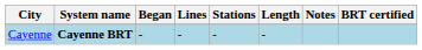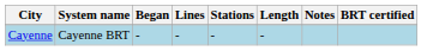Cayenne | System name: bold -> normal
